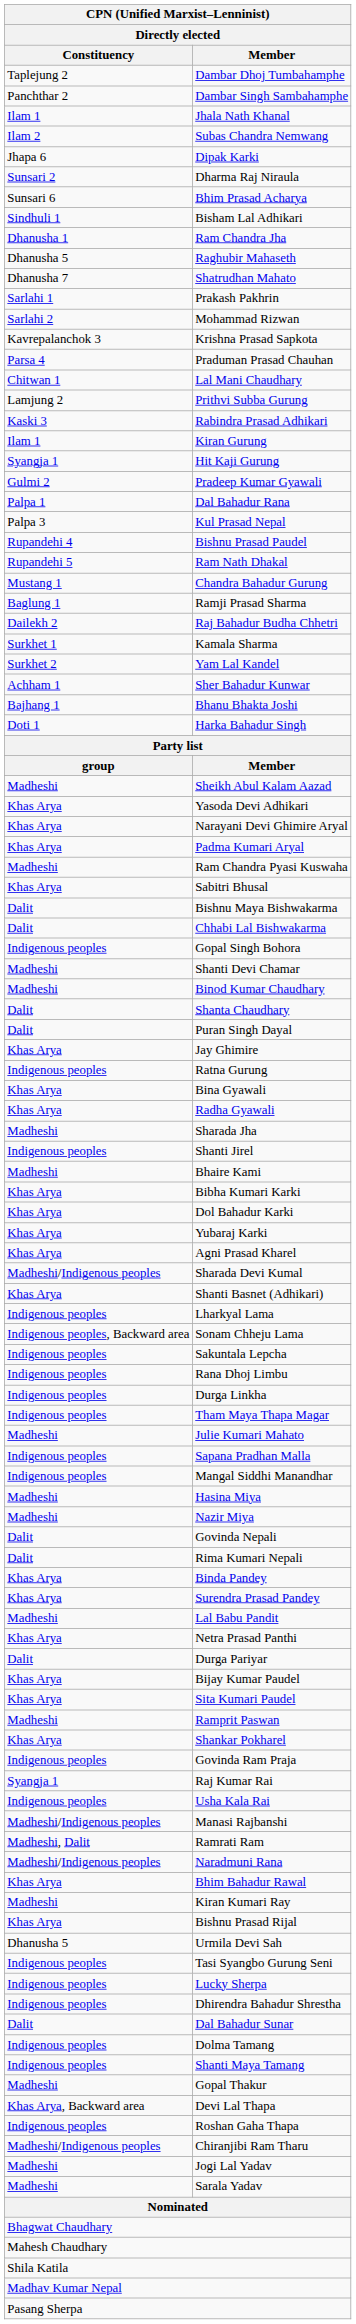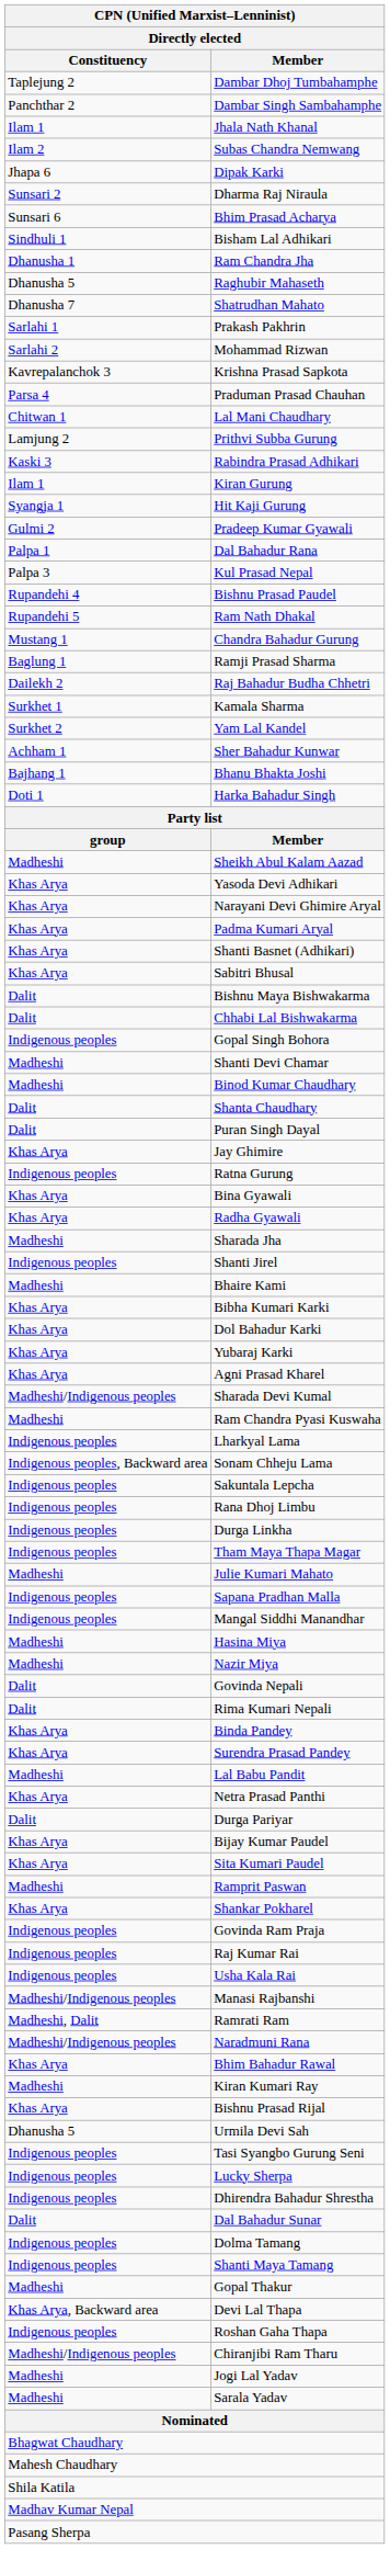rows swapped: Shanti Basnet (Adhikari) <-> Ram Chandra Pyasi Kuswaha
Raj Kumar Rai | Constituency: Syangja 1 -> Indigenous peoples
